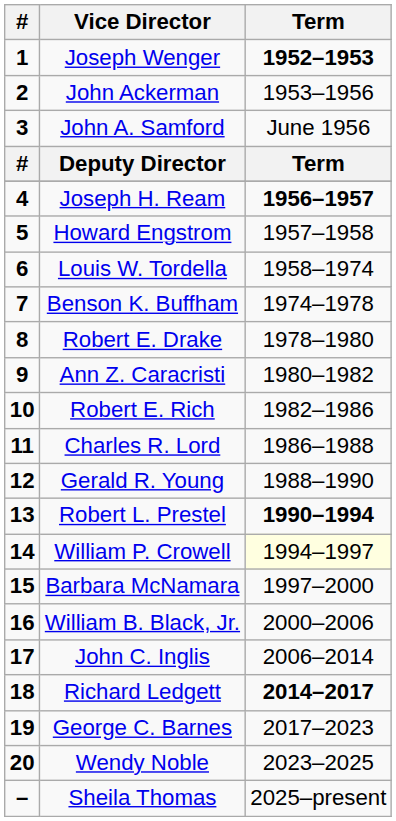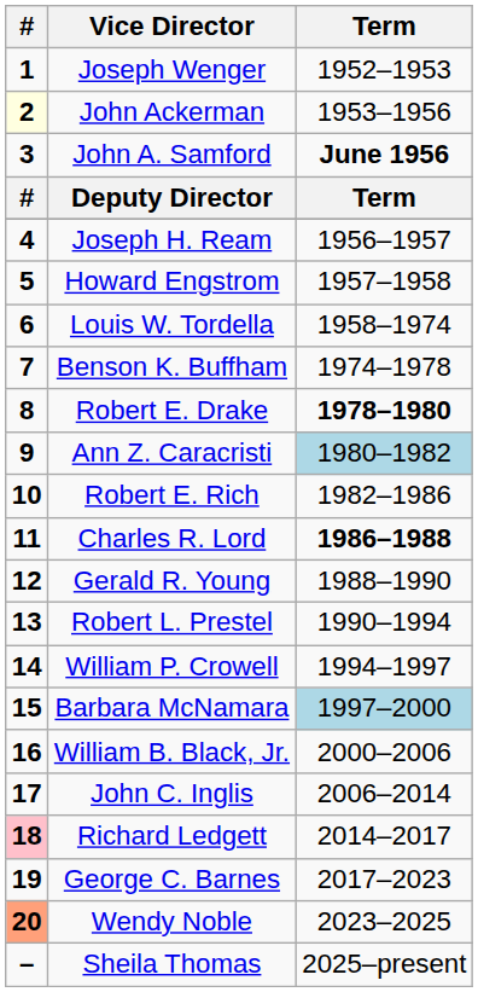Joseph Wenger | Term: bold -> normal
John Ackerman | #: no background -> lightyellow background
John A. Samford | Term: normal -> bold
Joseph H. Ream | Term: bold -> normal
Robert E. Drake | Term: normal -> bold
Ann Z. Caracristi | Term: no background -> lightblue background
Charles R. Lord | Term: normal -> bold
Robert L. Prestel | Term: bold -> normal
William P. Crowell | Term: lightyellow background -> no background
Barbara McNamara | Term: no background -> lightblue background
Richard Ledgett | #: no background -> pink background
Richard Ledgett | Term: bold -> normal
Wendy Noble | #: no background -> lightsalmon background
